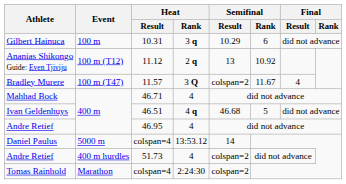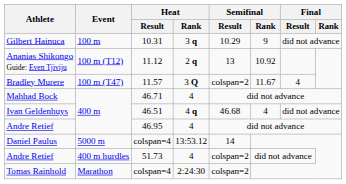Gilbert Hainuca | Semifinal / Rank: 6 -> 9
Ivan Geldenhuys | Semifinal / Rank: 5 -> 4
